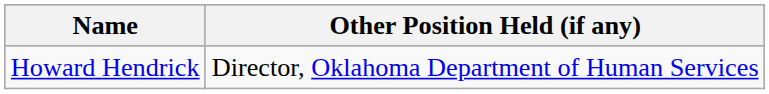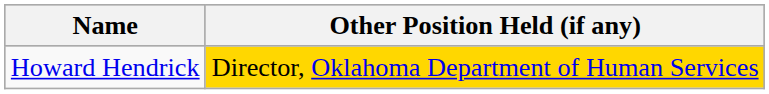Howard Hendrick | Other Position Held (if any): no background -> gold background
